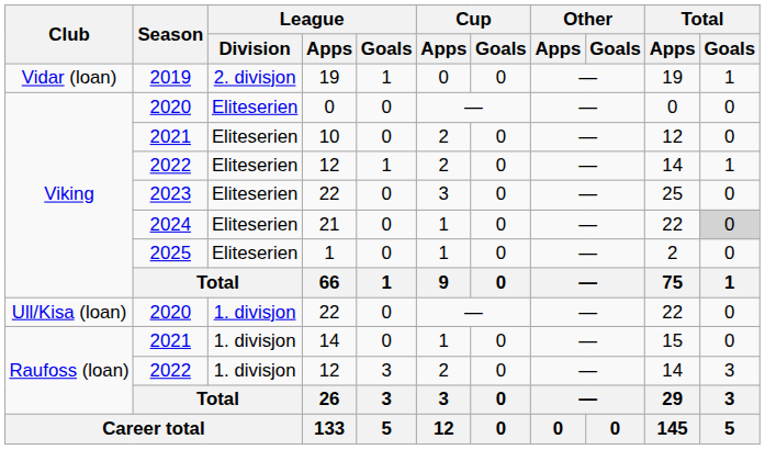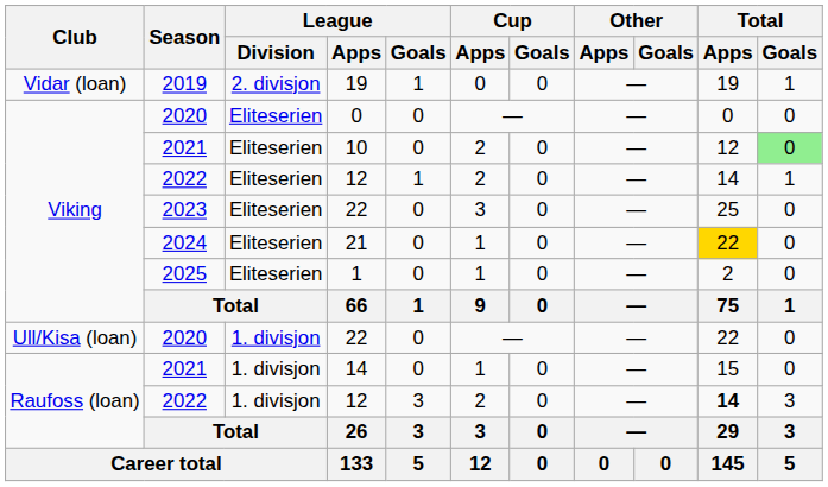10 | Total / Goals: no background -> lightgreen background
21 | Total / Apps: no background -> gold background
21 | Total / Goals: lightgrey background -> no background
Raufoss (loan) / 12 | Total / Apps: normal -> bold
